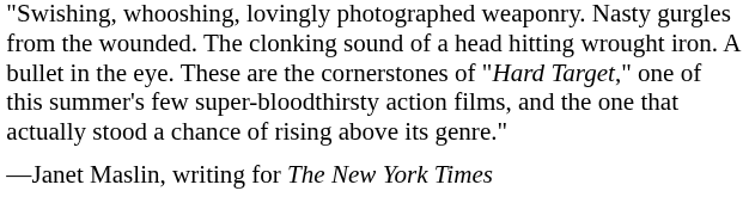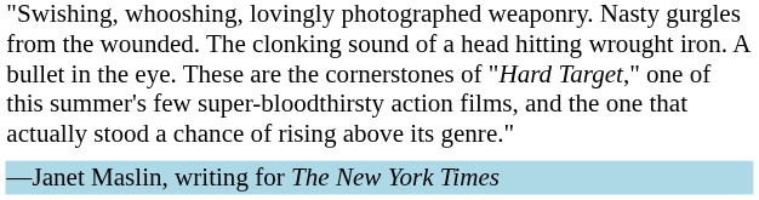row 2 | column 1: no background -> lightblue background
